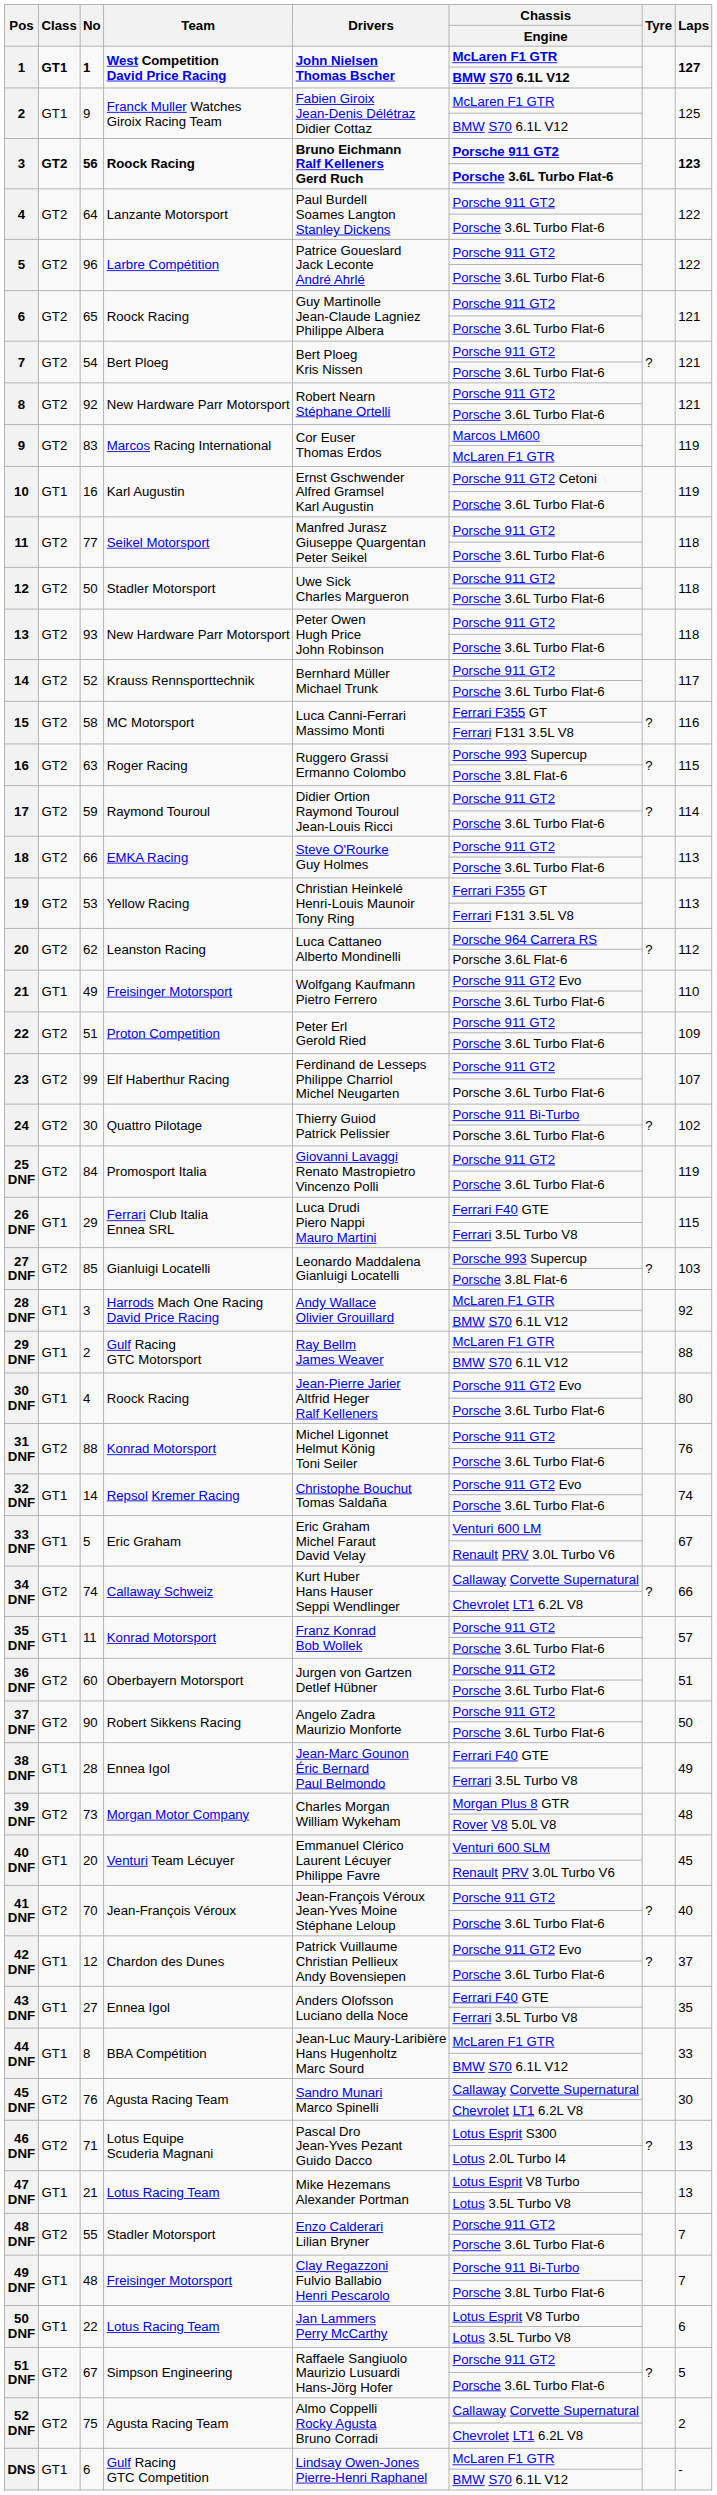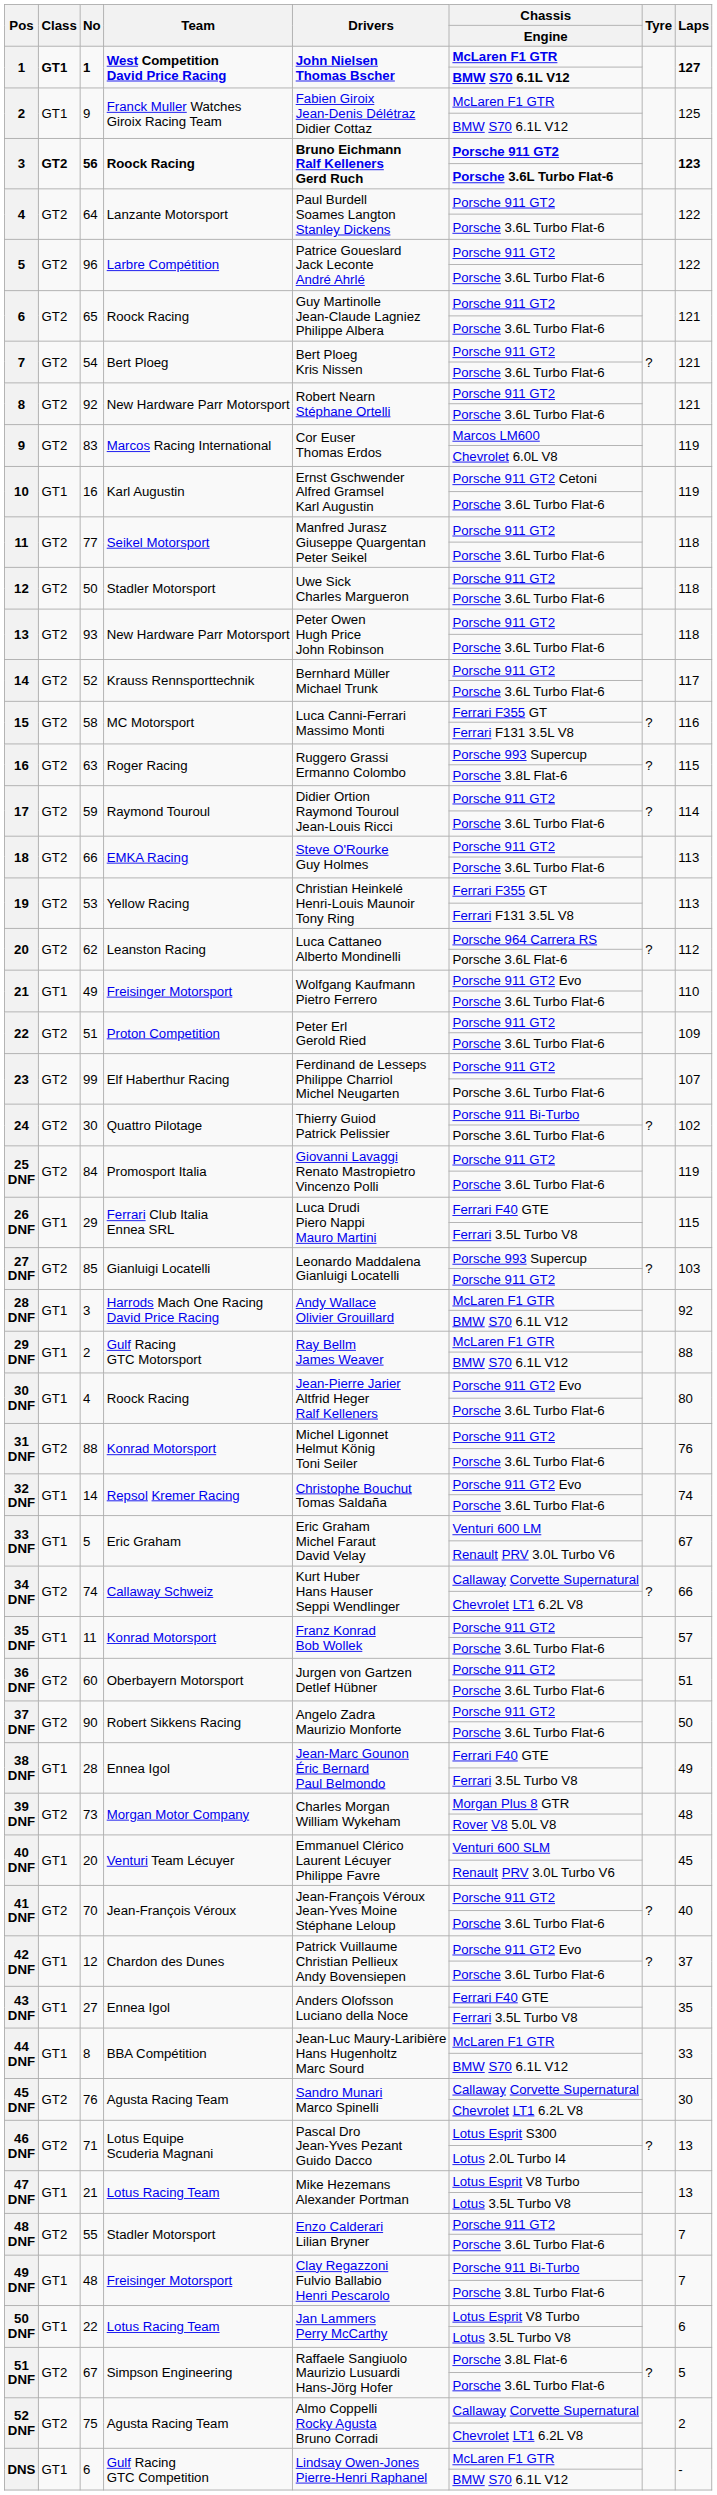row 20 | Chassis / Engine: McLaren F1 GTR -> Chevrolet 6.0L V8
row 56 | Chassis / Engine: Porsche 3.8L Flat-6 -> Porsche 911 GT2
row 103 | Chassis / Engine: Porsche 911 GT2 -> Porsche 3.8L Flat-6
